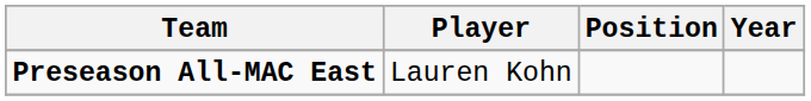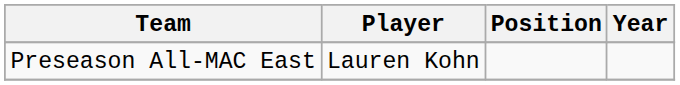row 2 | Team: bold -> normal
